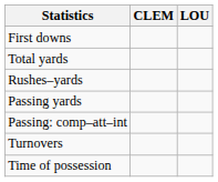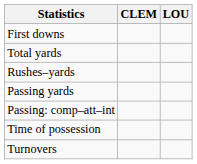rows swapped: Turnovers <-> Time of possession
